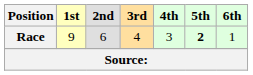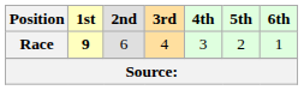Race | 1st: normal -> bold
Race | 5th: bold -> normal
